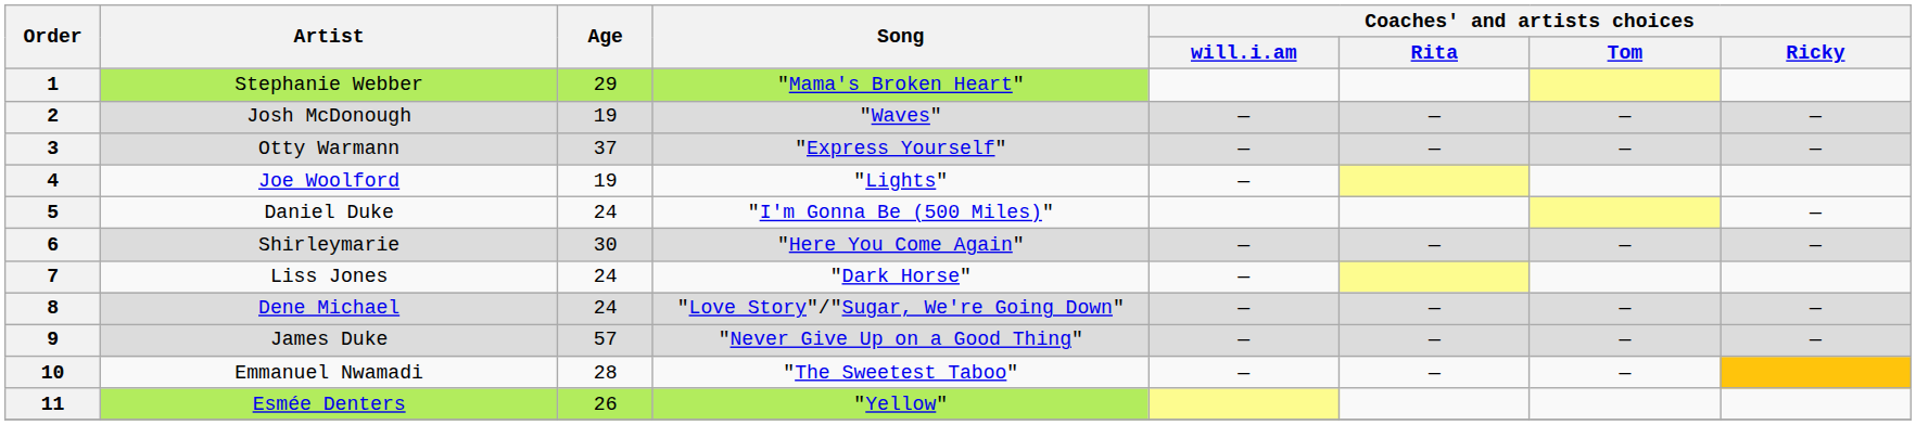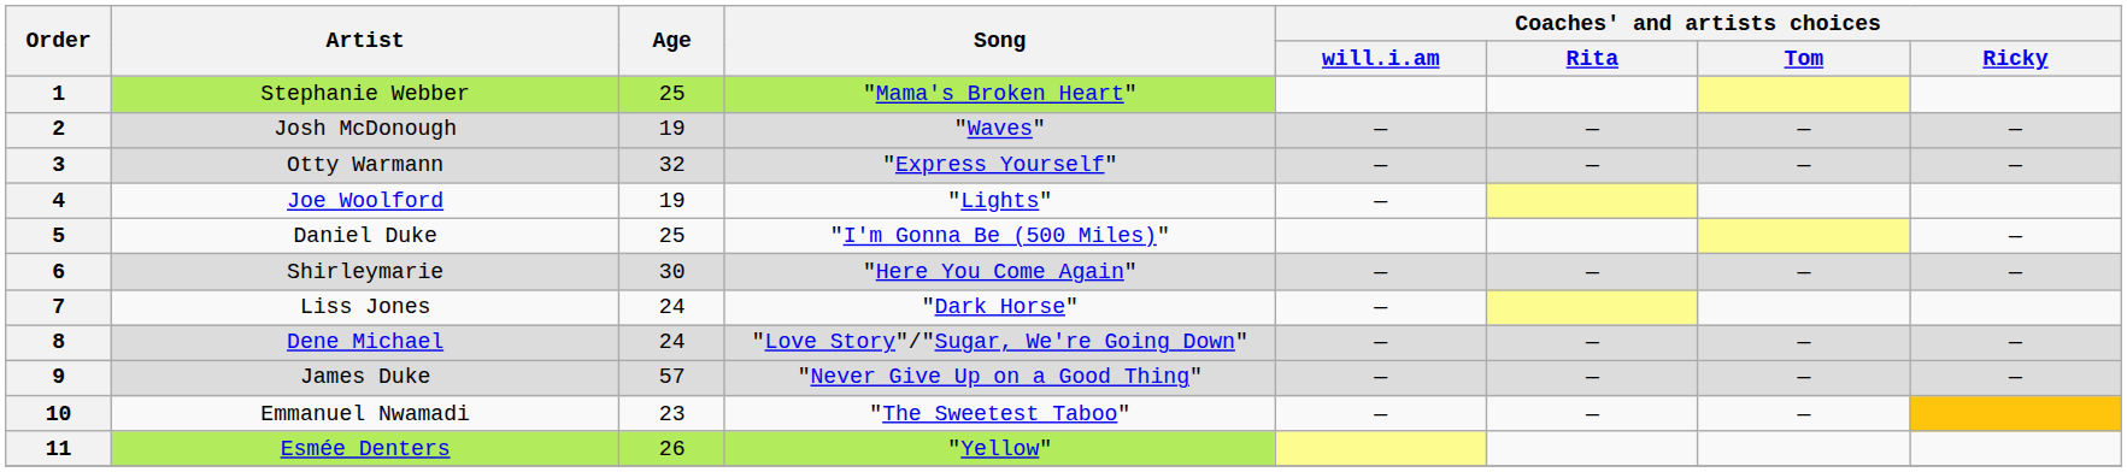1 | Age: 29 -> 25
3 | Age: 37 -> 32
5 | Age: 24 -> 25
10 | Age: 28 -> 23
